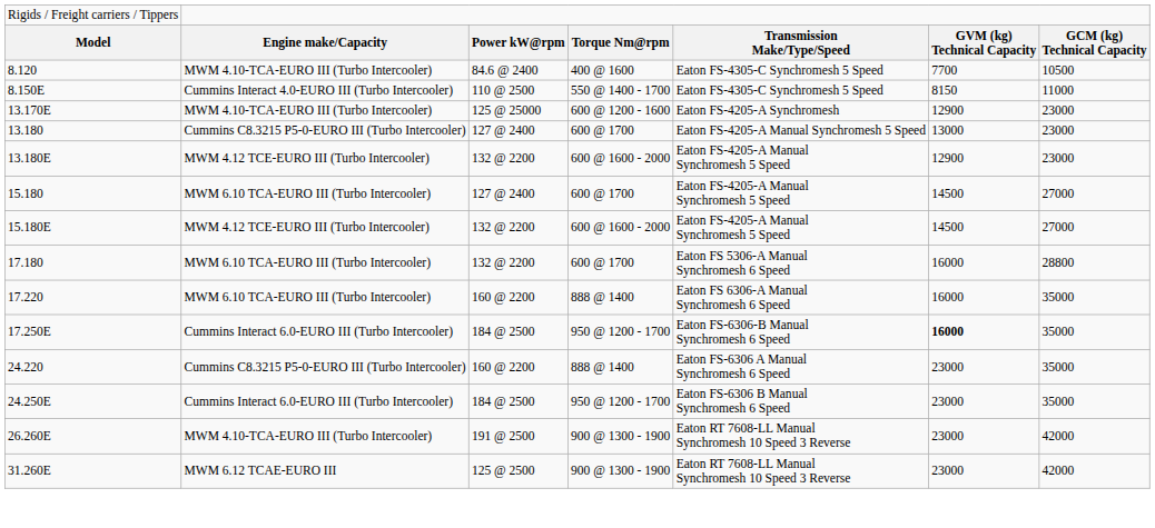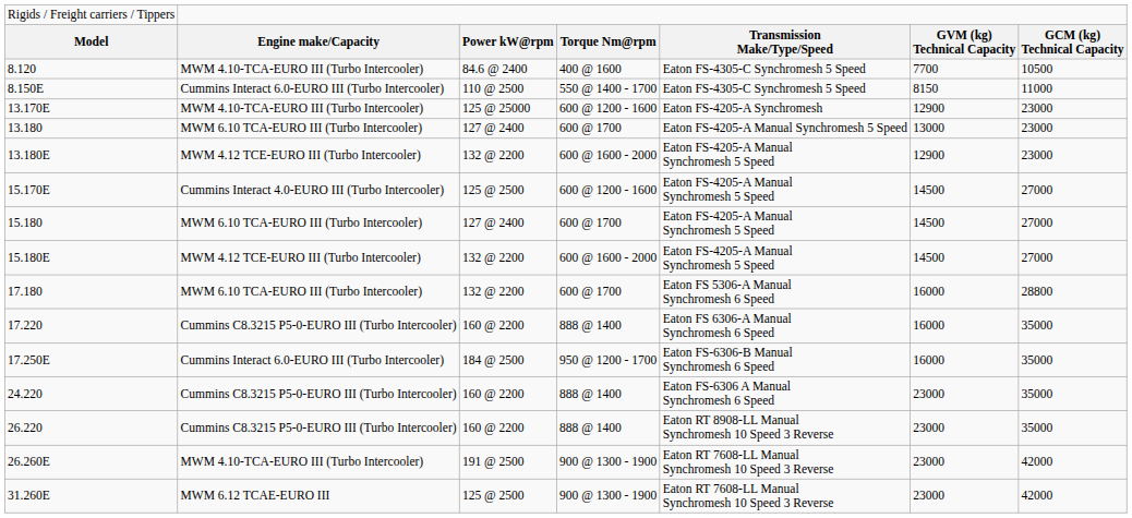8.150E | column 2: Cummins Interact 4.0-EURO III (Turbo Intercooler) -> Cummins Interact 6.0-EURO III (Turbo Intercooler)
13.180 | column 2: Cummins C8.3215 P5-0-EURO III (Turbo Intercooler) -> MWM 6.10 TCA-EURO III (Turbo Intercooler)
+ row: 15.170E | Cummins Interact 4.0-EURO III (Turbo Intercooler) | 125 @ 2500 | 600 @ 1200 - 1600 | Eaton FS-4205-A Manual Synchromesh 5 Speed | 14500 | 27000
17.220 | column 2: MWM 6.10 TCA-EURO III (Turbo Intercooler) -> Cummins C8.3215 P5-0-EURO III (Turbo Intercooler)
17.250E | column 6: bold -> normal
- row: 24.250E | Cummins Interact 6.0-EURO III (Turbo Intercooler) | 184 @ 2500 | 950 @ 1200 - 1700 | Eaton FS-6306 B Manual Synchromesh 6 Speed | 23000 | 35000
+ row: 26.220 | Cummins C8.3215 P5-0-EURO III (Turbo Intercooler) | 160 @ 2200 | 888 @ 1400 | Eaton RT 8908-LL Manual Synchromesh 10 Speed 3 Reverse | 23000 | 35000
